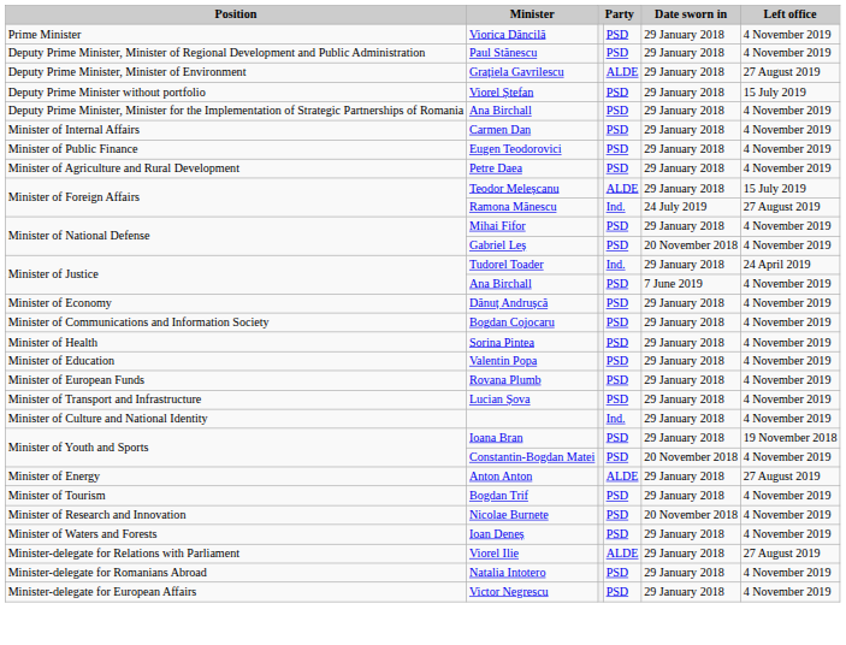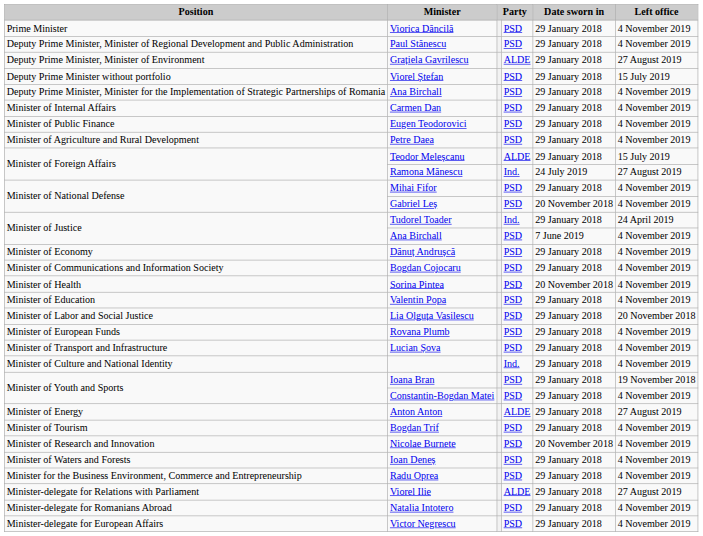Sorina Pintea | Date sworn in: 29 January 2018 -> 20 November 2018
+ row: Minister of Labor and Social Justice | Lia Olguța Vasilescu | PSD | 29 January 2018 | 20 November 2018
Constantin-Bogdan Matei | Date sworn in: 20 November 2018 -> 29 January 2018
+ row: Minister for the Business Environment, Commerce and Entrepreneurship | Radu Oprea | PSD | 29 January 2018 | 4 November 2019
